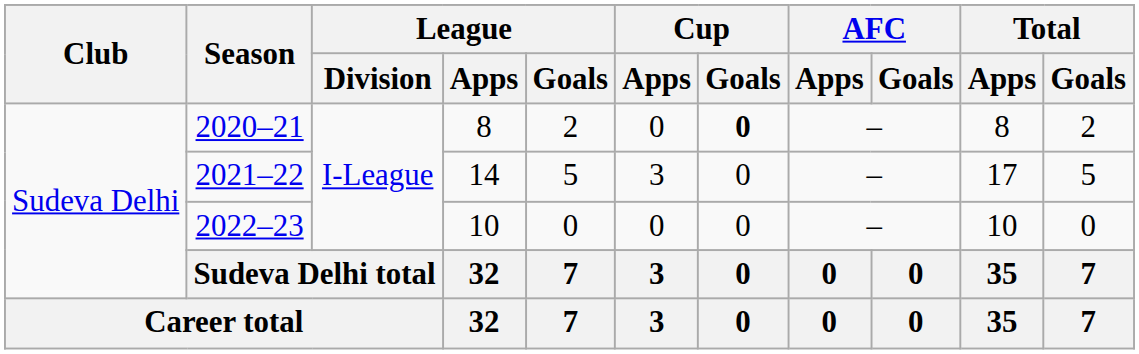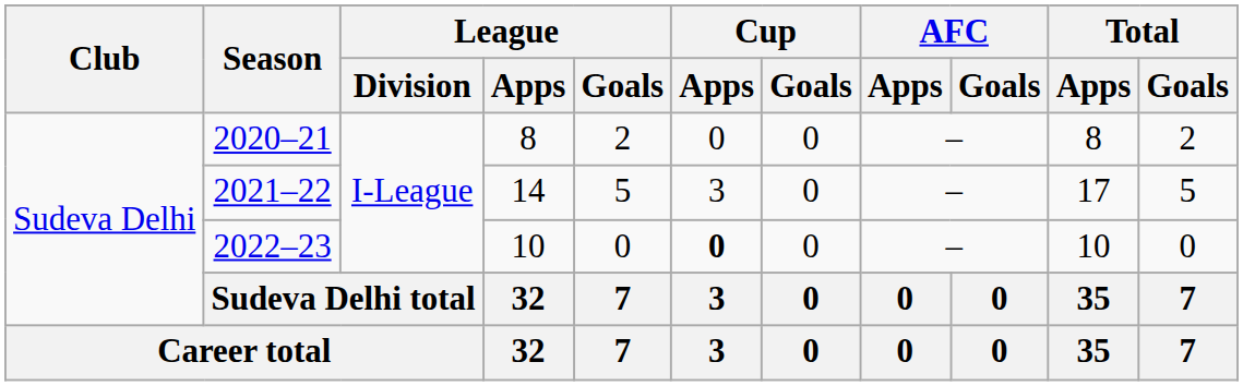2020–21 | Cup / Goals: bold -> normal
2022–23 | Cup / Apps: normal -> bold
